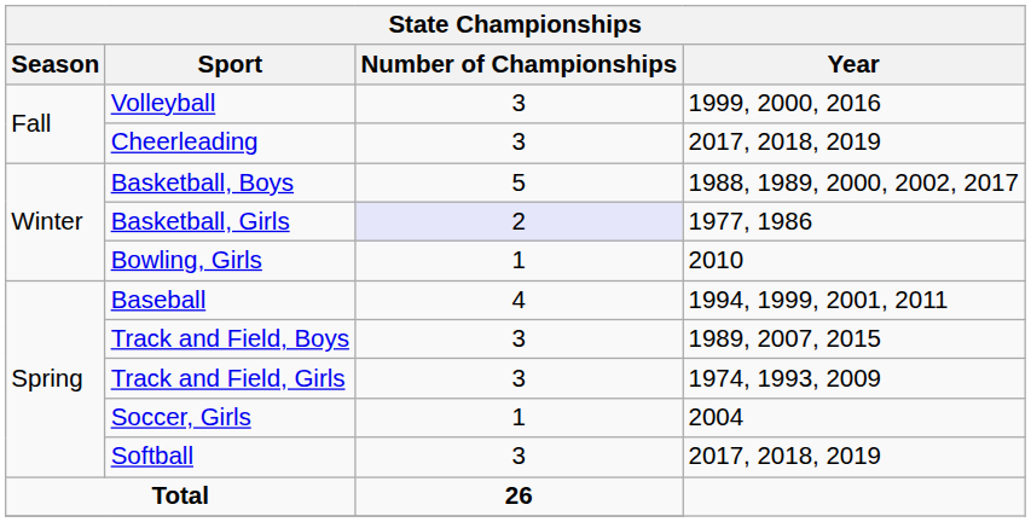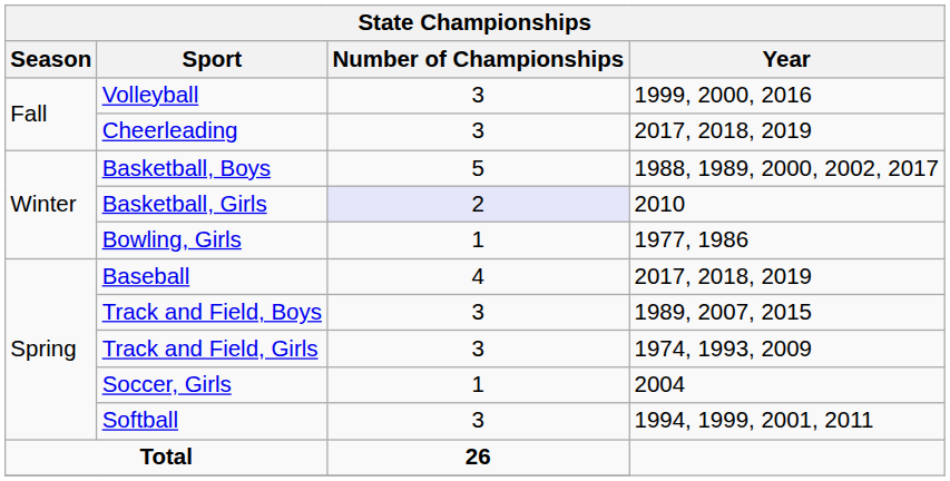Basketball, Girls | Year: 1977, 1986 -> 2010
Bowling, Girls | Year: 2010 -> 1977, 1986
Baseball | Year: 1994, 1999, 2001, 2011 -> 2017, 2018, 2019
Softball | Year: 2017, 2018, 2019 -> 1994, 1999, 2001, 2011
